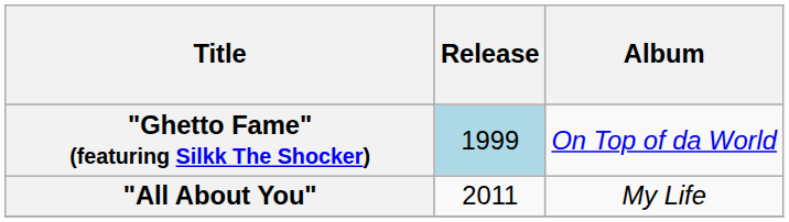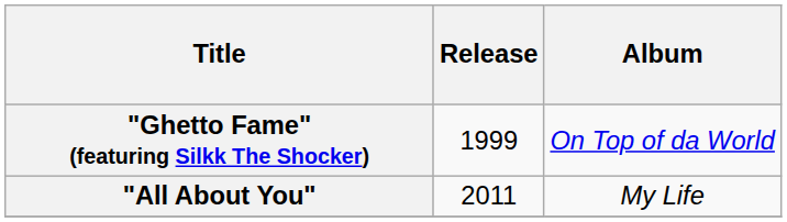"Ghetto Fame" (featuring Silkk The Shocker) | Release: lightblue background -> no background
